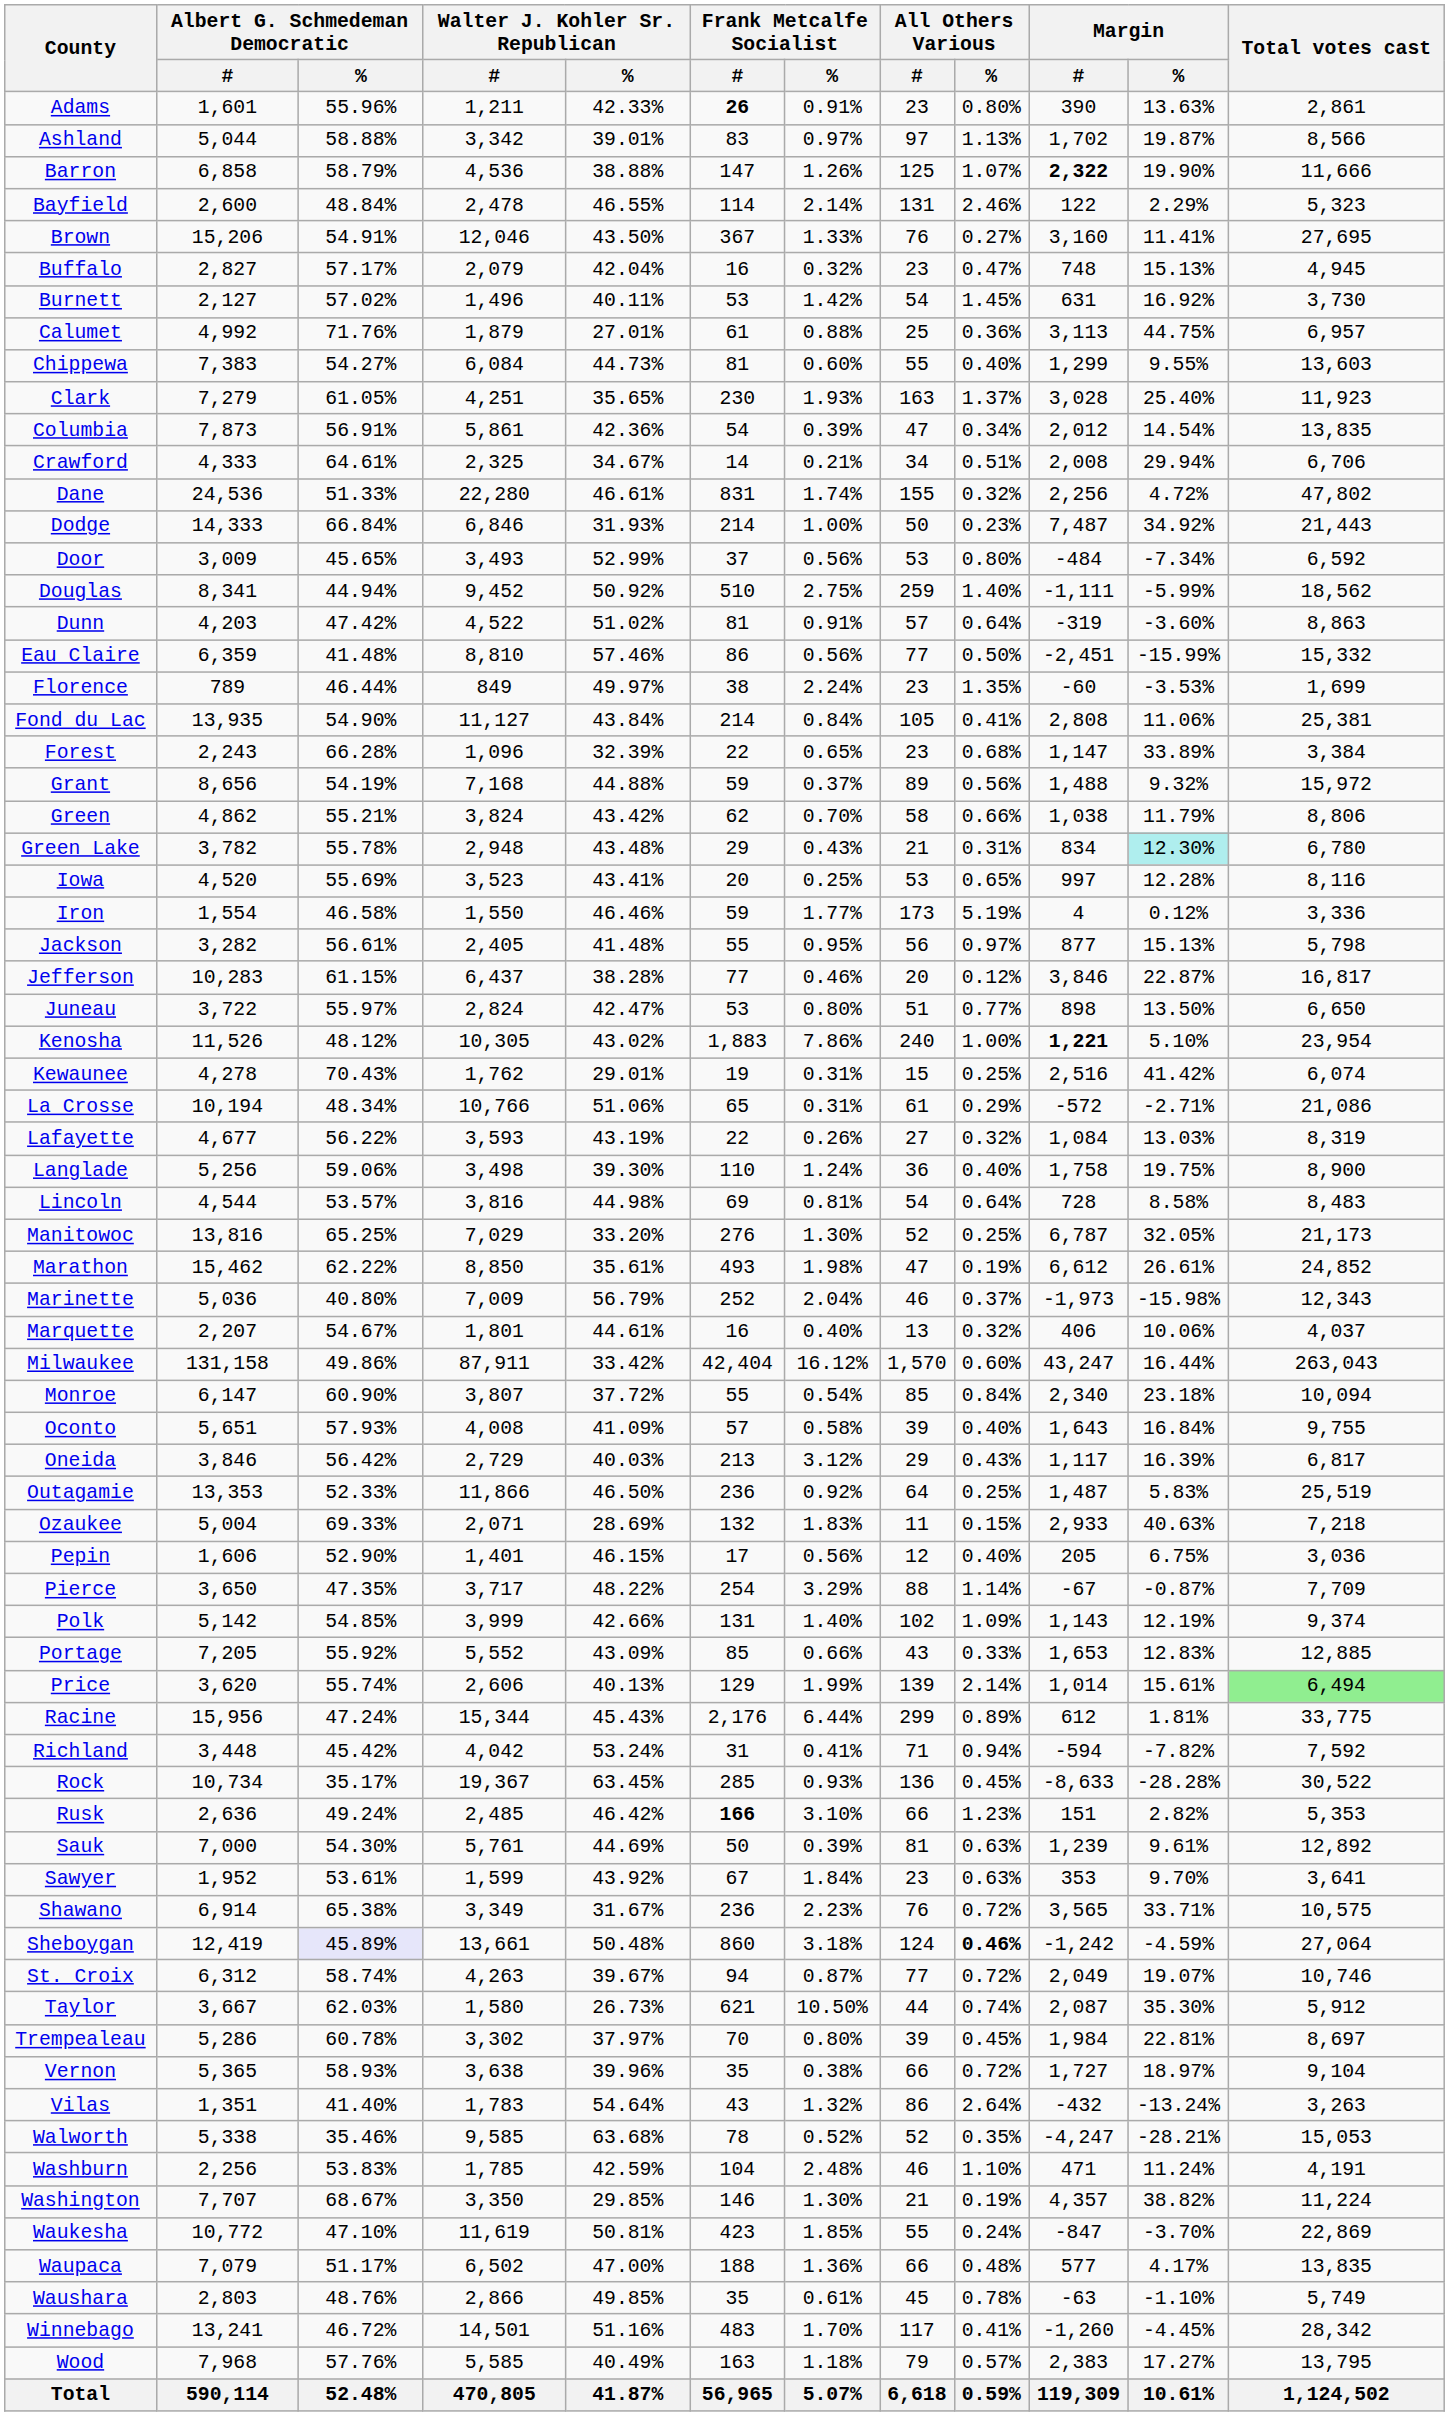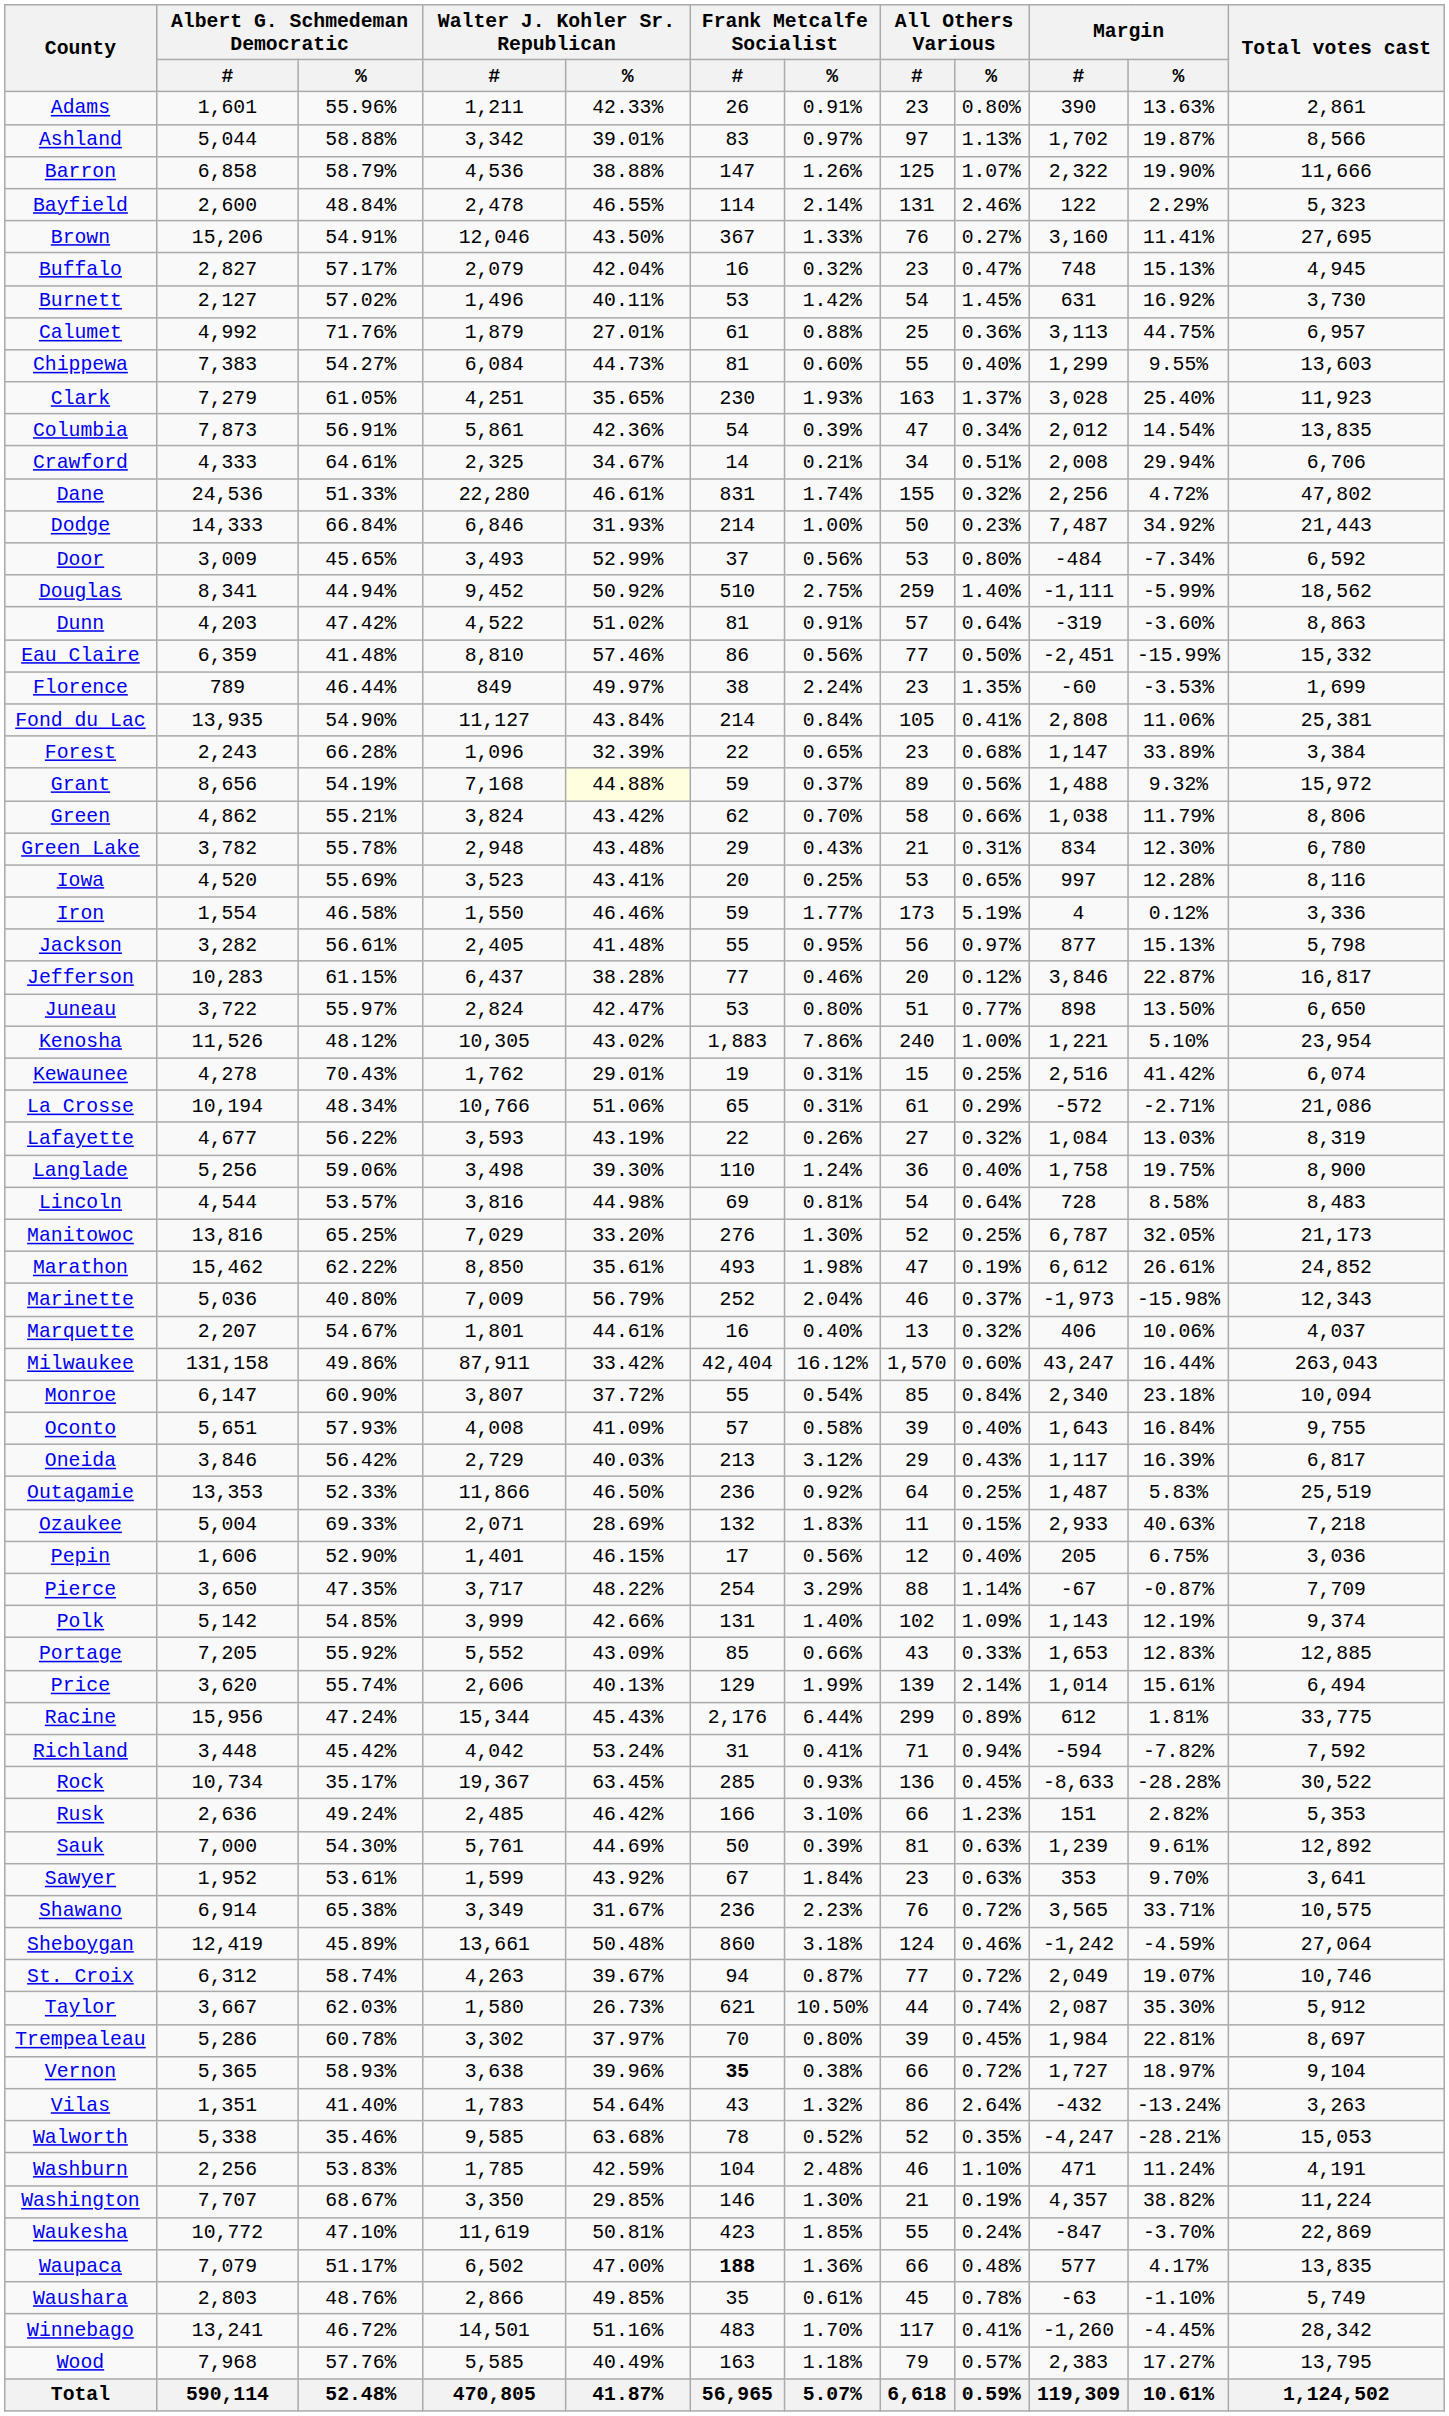Adams | Frank Metcalfe Socialist / #: bold -> normal
Barron | Margin / #: bold -> normal
Grant | Walter J. Kohler Sr. Republican / %: no background -> lightyellow background
Green Lake | Margin / %: paleturquoise background -> no background
Kenosha | Margin / #: bold -> normal
Price | Total votes cast: lightgreen background -> no background
Rusk | Frank Metcalfe Socialist / #: bold -> normal
Sheboygan | Albert G. Schmedeman Democratic / %: lavender background -> no background
Sheboygan | All Others Various / %: bold -> normal
Vernon | Frank Metcalfe Socialist / #: normal -> bold
Waupaca | Frank Metcalfe Socialist / #: normal -> bold
